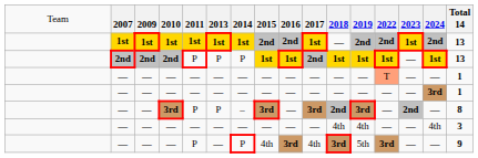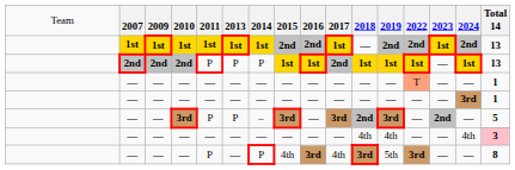row 6 | column 16: 8 -> 5
row 7 | column 16: no background -> pink background
row 8 | column 16: 9 -> 8
